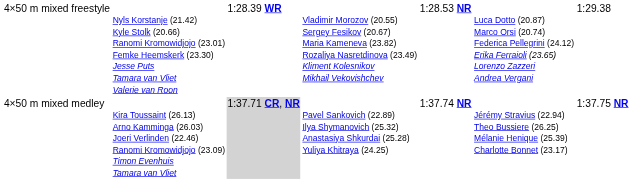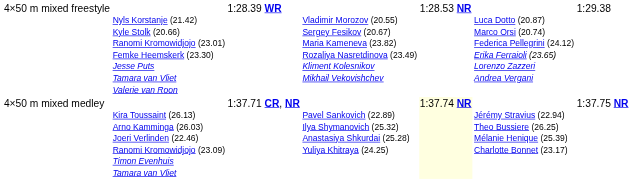4×50 m mixed medley | column 3: lightgrey background -> no background
4×50 m mixed medley | column 5: no background -> lightyellow background
